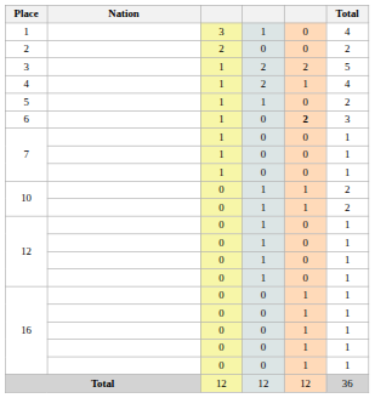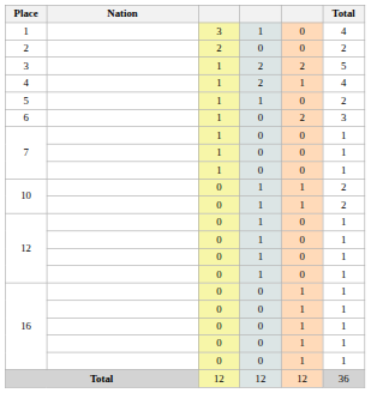6 | column 5: bold -> normal
